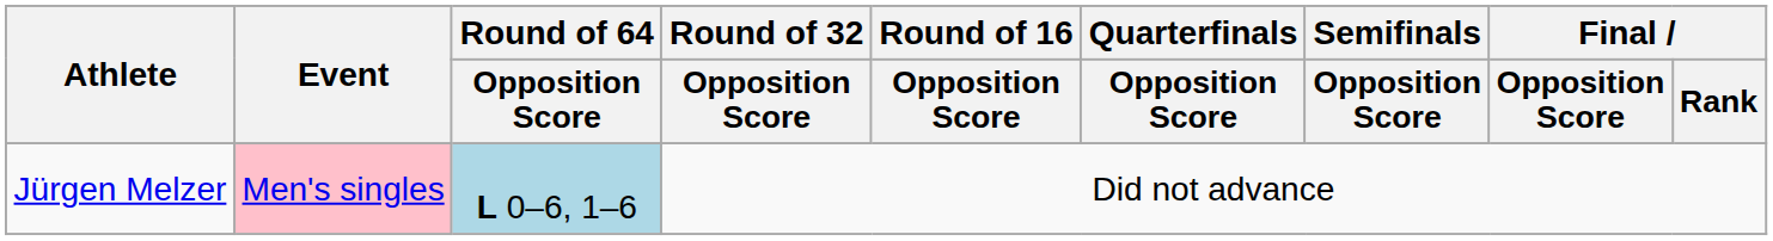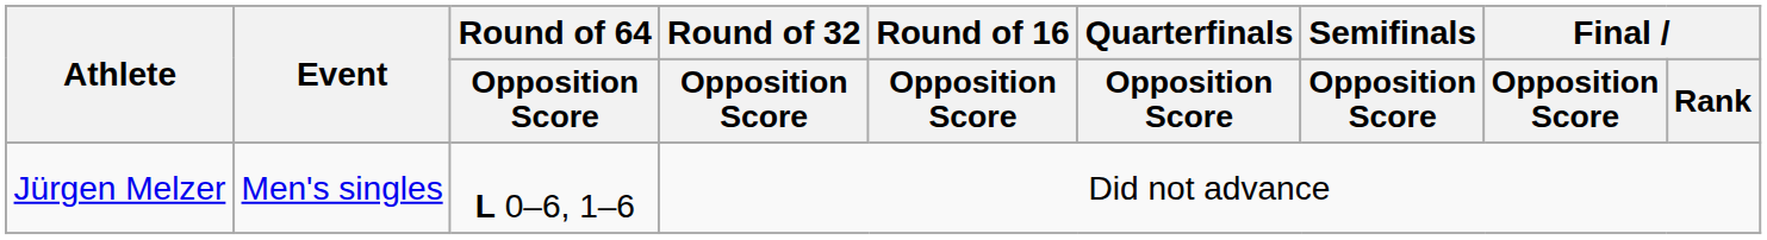Jürgen Melzer | Event: pink background -> no background
Jürgen Melzer | Round of 64 / Opposition Score: lightblue background -> no background
